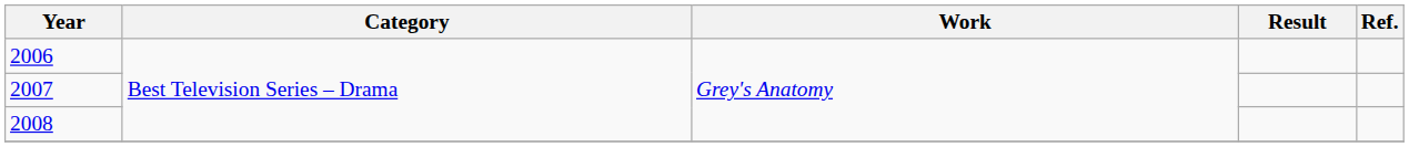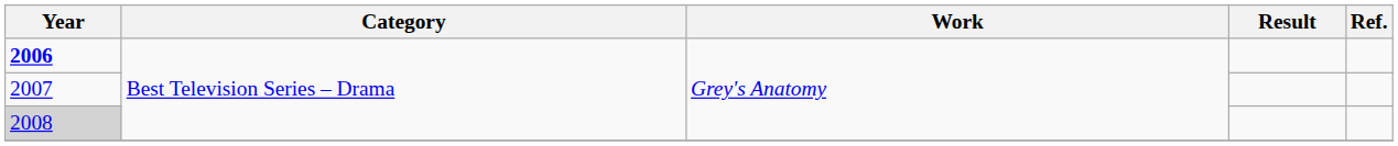2006 | Year: normal -> bold
2008 | Year: no background -> lightgrey background
